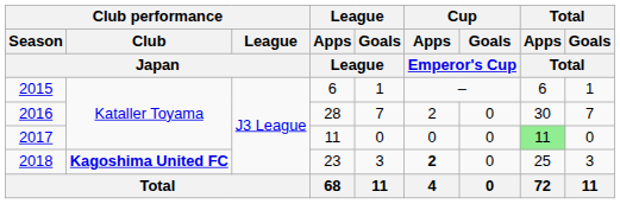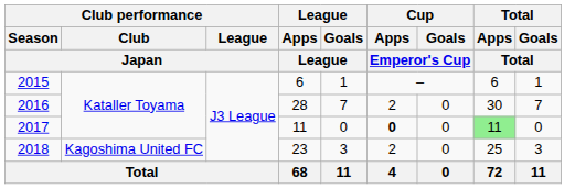2017 | Cup / Apps / Emperor's Cup: normal -> bold
2018 | Club performance / Club / Japan: bold -> normal
2018 | Cup / Apps / Emperor's Cup: bold -> normal
